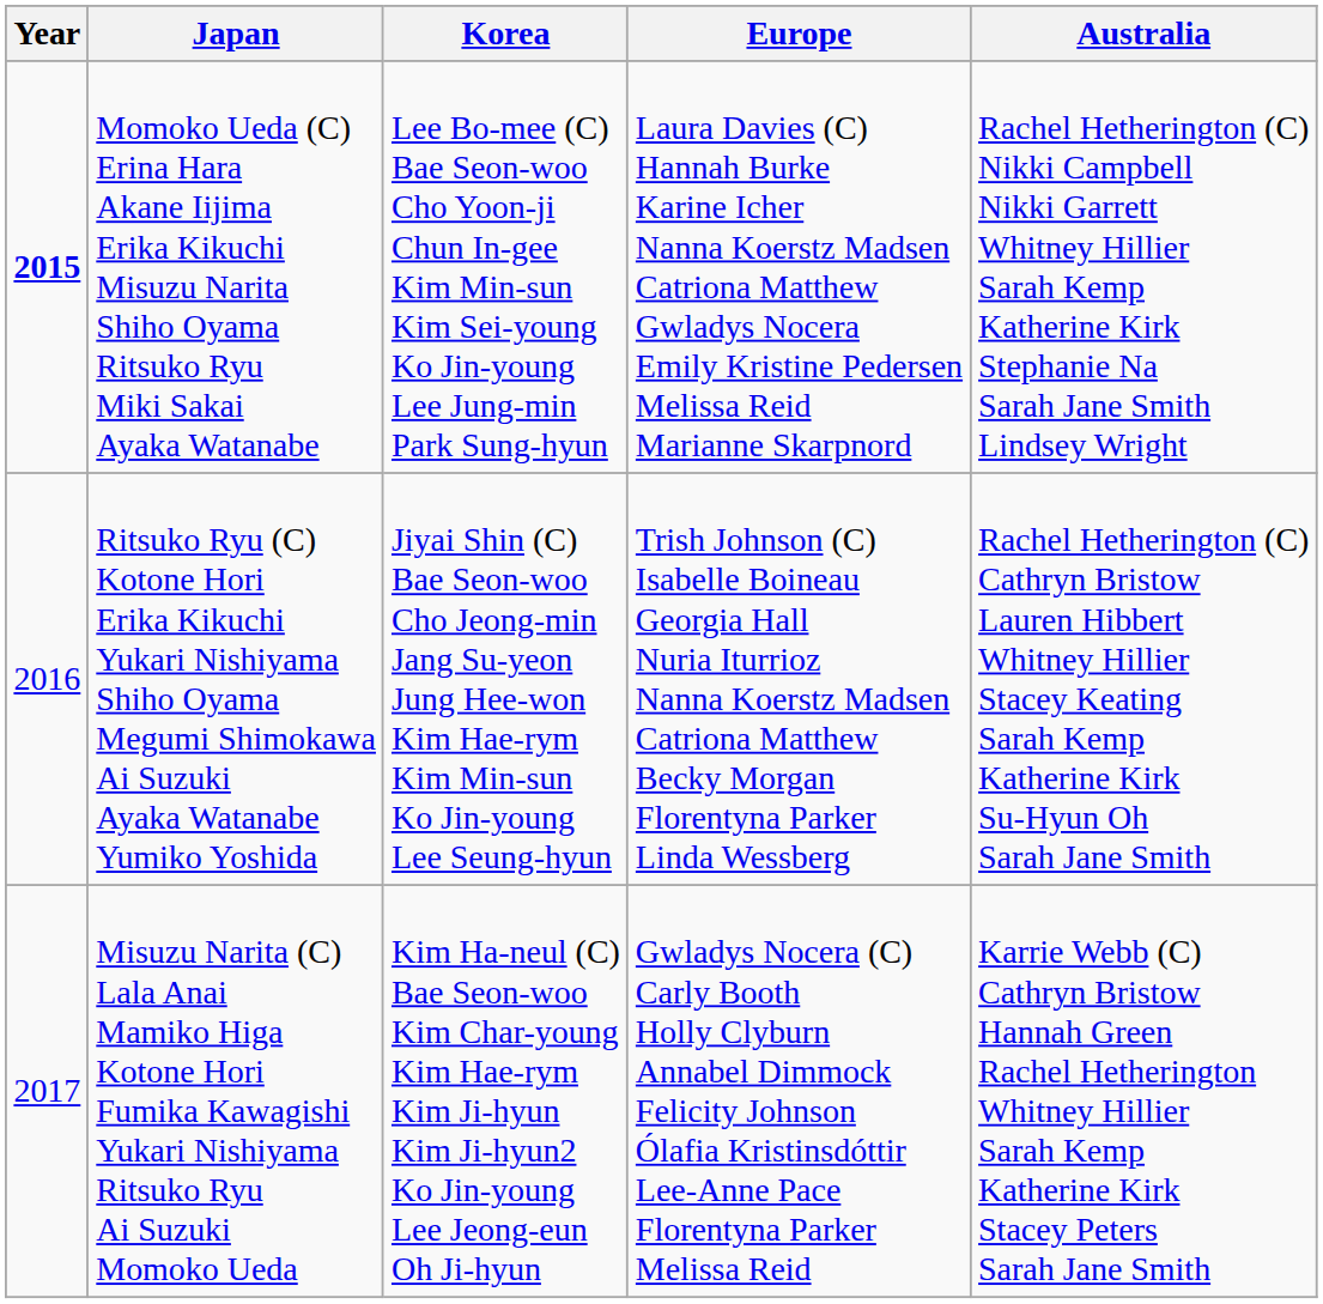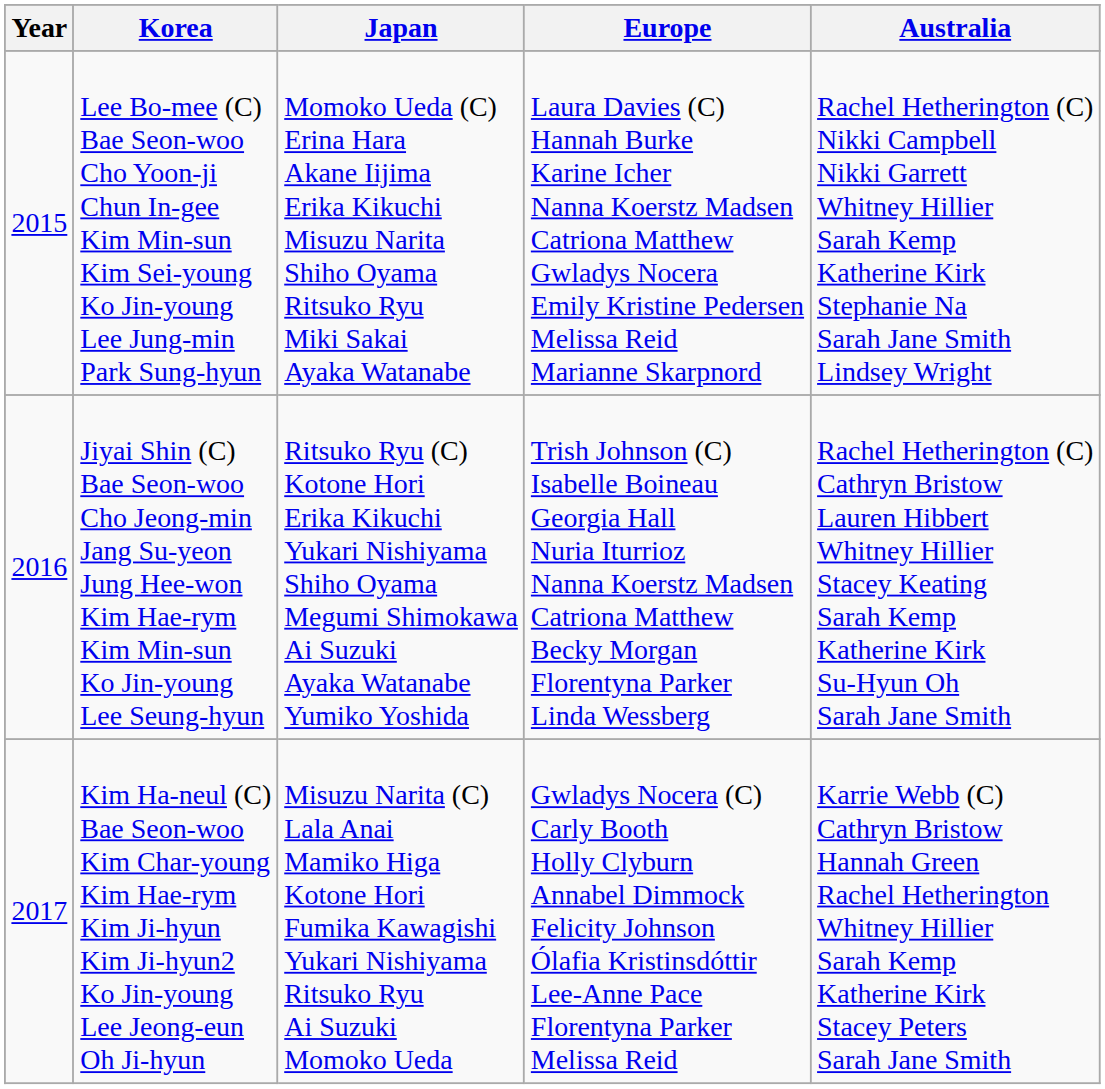columns swapped: Japan <-> Korea
row 2 | Year: bold -> normal
